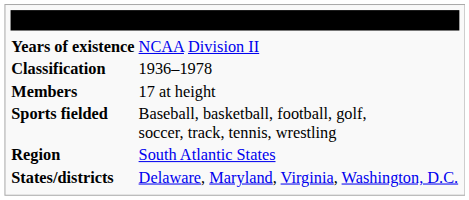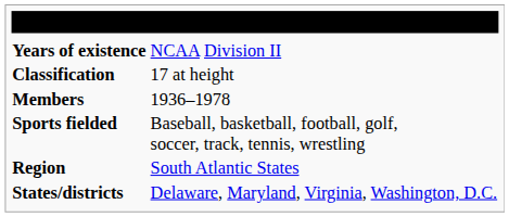row 3 | column 2: 1936–1978 -> 17 at height
row 4 | column 2: 17 at height -> 1936–1978
